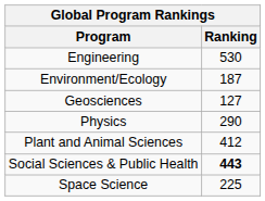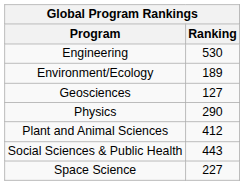Environment/Ecology | Ranking: 187 -> 189
Social Sciences & Public Health | Ranking: bold -> normal
Space Science | Ranking: 225 -> 227
